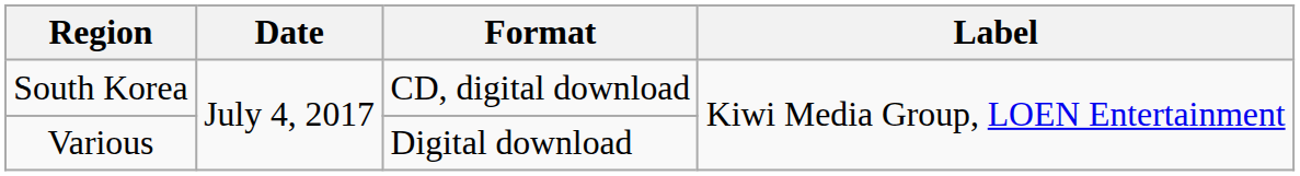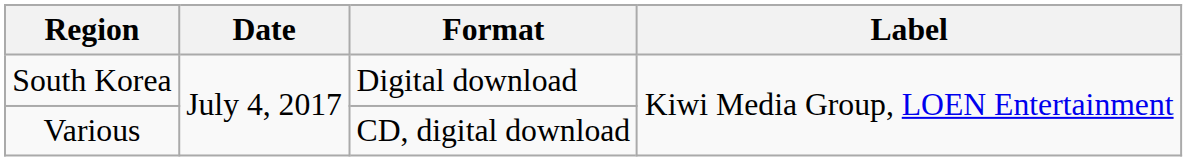South Korea | Format: CD, digital download -> Digital download
Various | Format: Digital download -> CD, digital download
